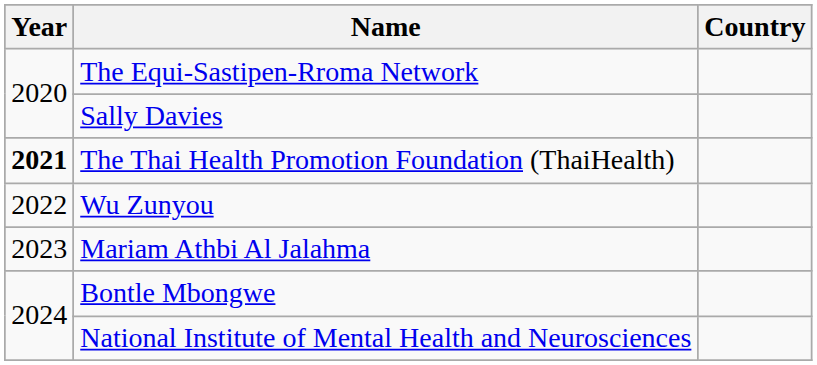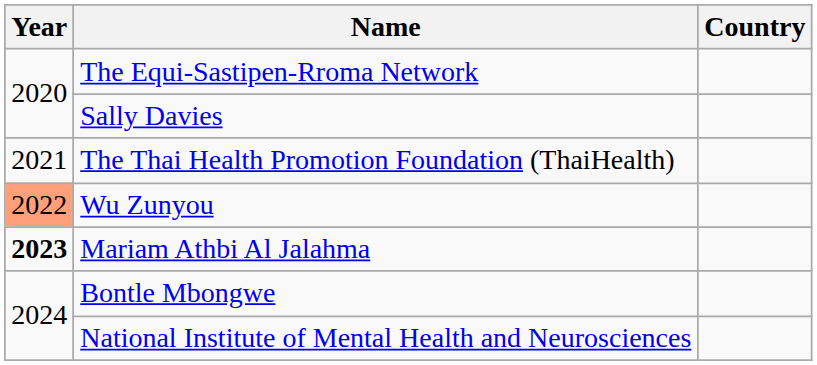The Thai Health Promotion Foundation (ThaiHealth) | Year: bold -> normal
Wu Zunyou | Year: no background -> lightsalmon background
Mariam Athbi Al Jalahma | Year: normal -> bold
